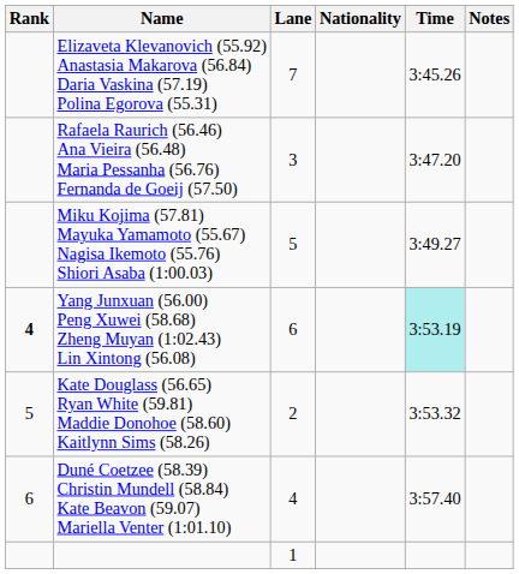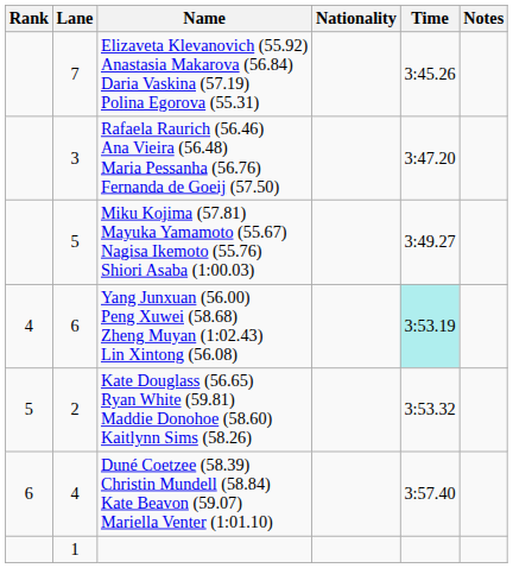columns swapped: Lane <-> Name
row 5 | Rank: bold -> normal
